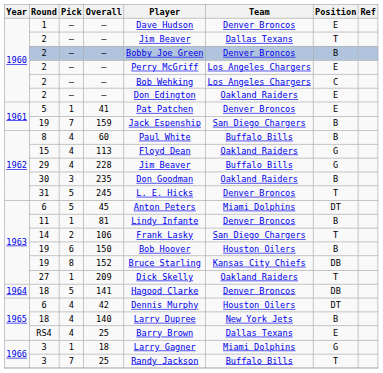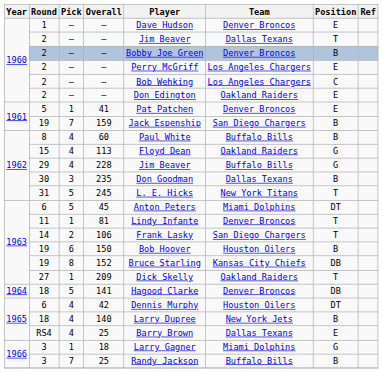235 | Team: Oakland Raiders -> Dallas Texans
245 | Team: Denver Broncos -> New York Titans
81 | Position: B -> T
3 / 25 | Position: T -> B
